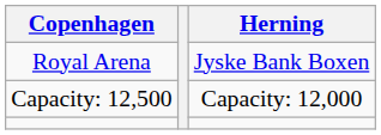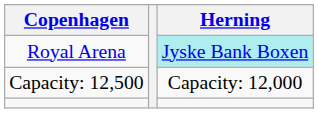Royal Arena | Herning: no background -> paleturquoise background
